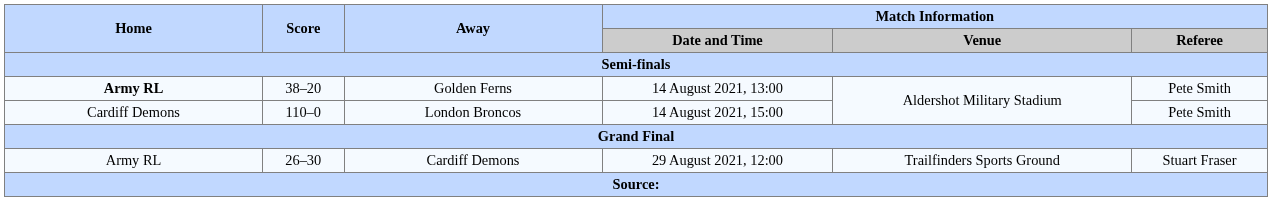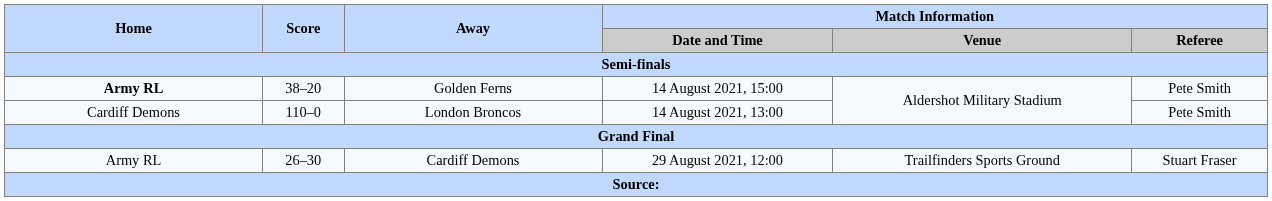Golden Ferns | Match Information / Date and Time: 14 August 2021, 13:00 -> 14 August 2021, 15:00
London Broncos | Match Information / Date and Time: 14 August 2021, 15:00 -> 14 August 2021, 13:00
